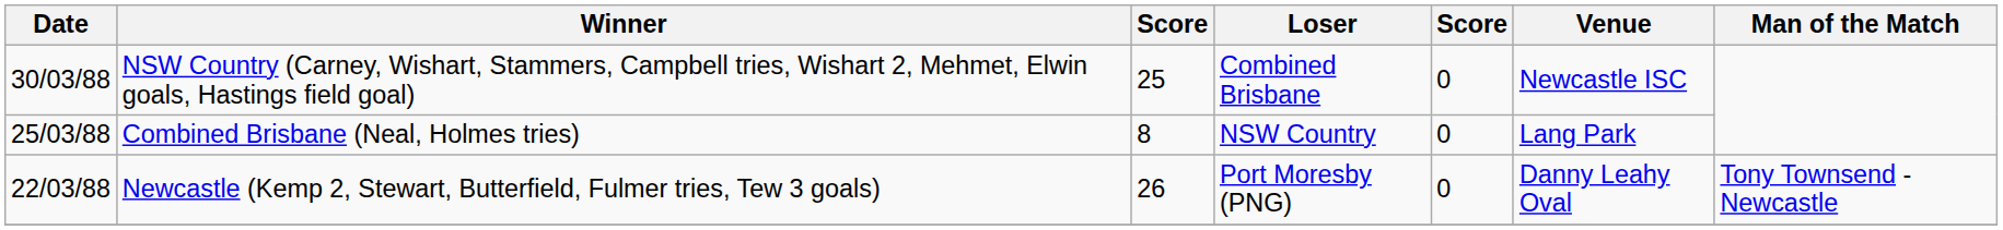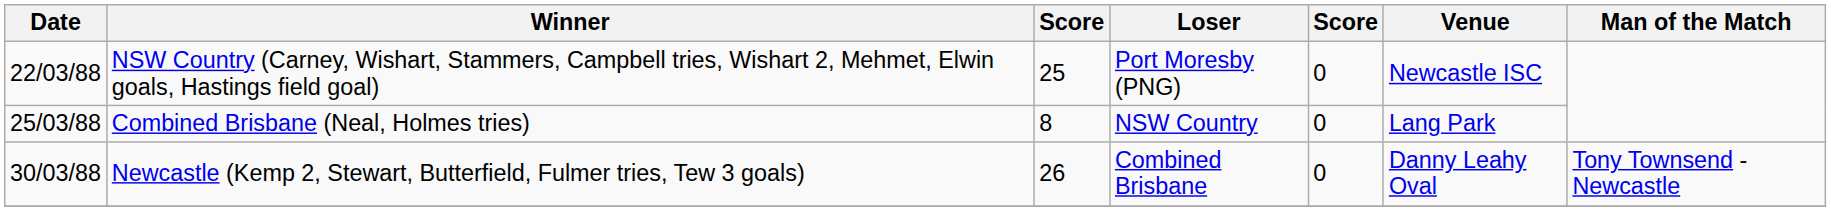row 2 | Date: 30/03/88 -> 22/03/88
row 2 | Loser: Combined Brisbane -> Port Moresby (PNG)
row 4 | Date: 22/03/88 -> 30/03/88
row 4 | Loser: Port Moresby (PNG) -> Combined Brisbane
